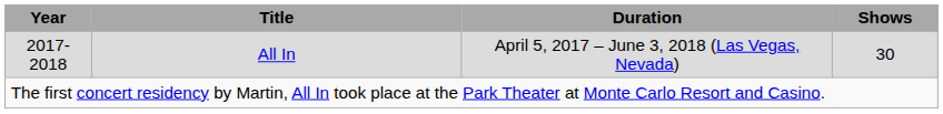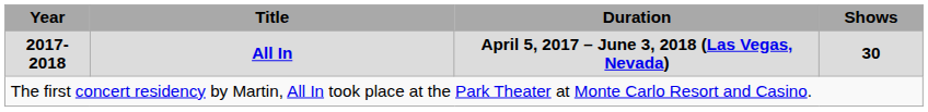row 2 | Year: normal -> bold
row 2 | Title: normal -> bold
row 2 | Duration: normal -> bold
row 2 | Shows: normal -> bold
